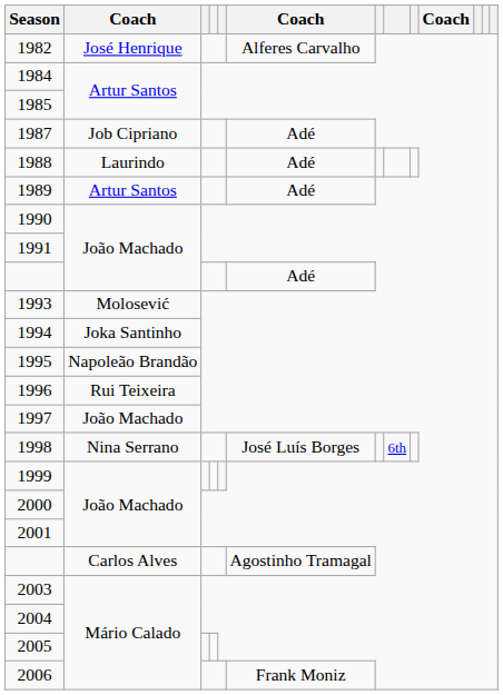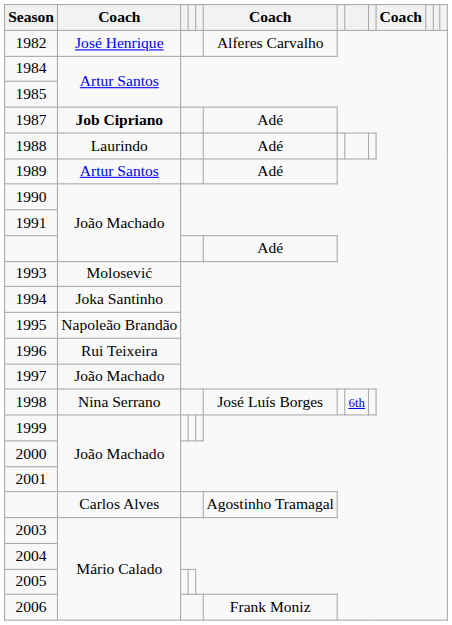1987 | column 2: normal -> bold
